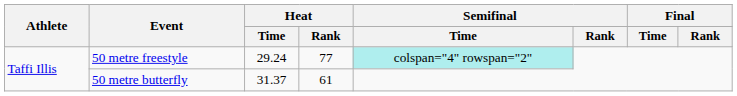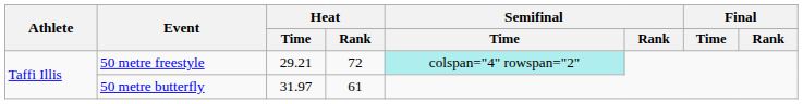50 metre freestyle | Heat / Time: 29.24 -> 29.21
50 metre freestyle | Heat / Rank: 77 -> 72
50 metre butterfly | Heat / Time: 31.37 -> 31.97
